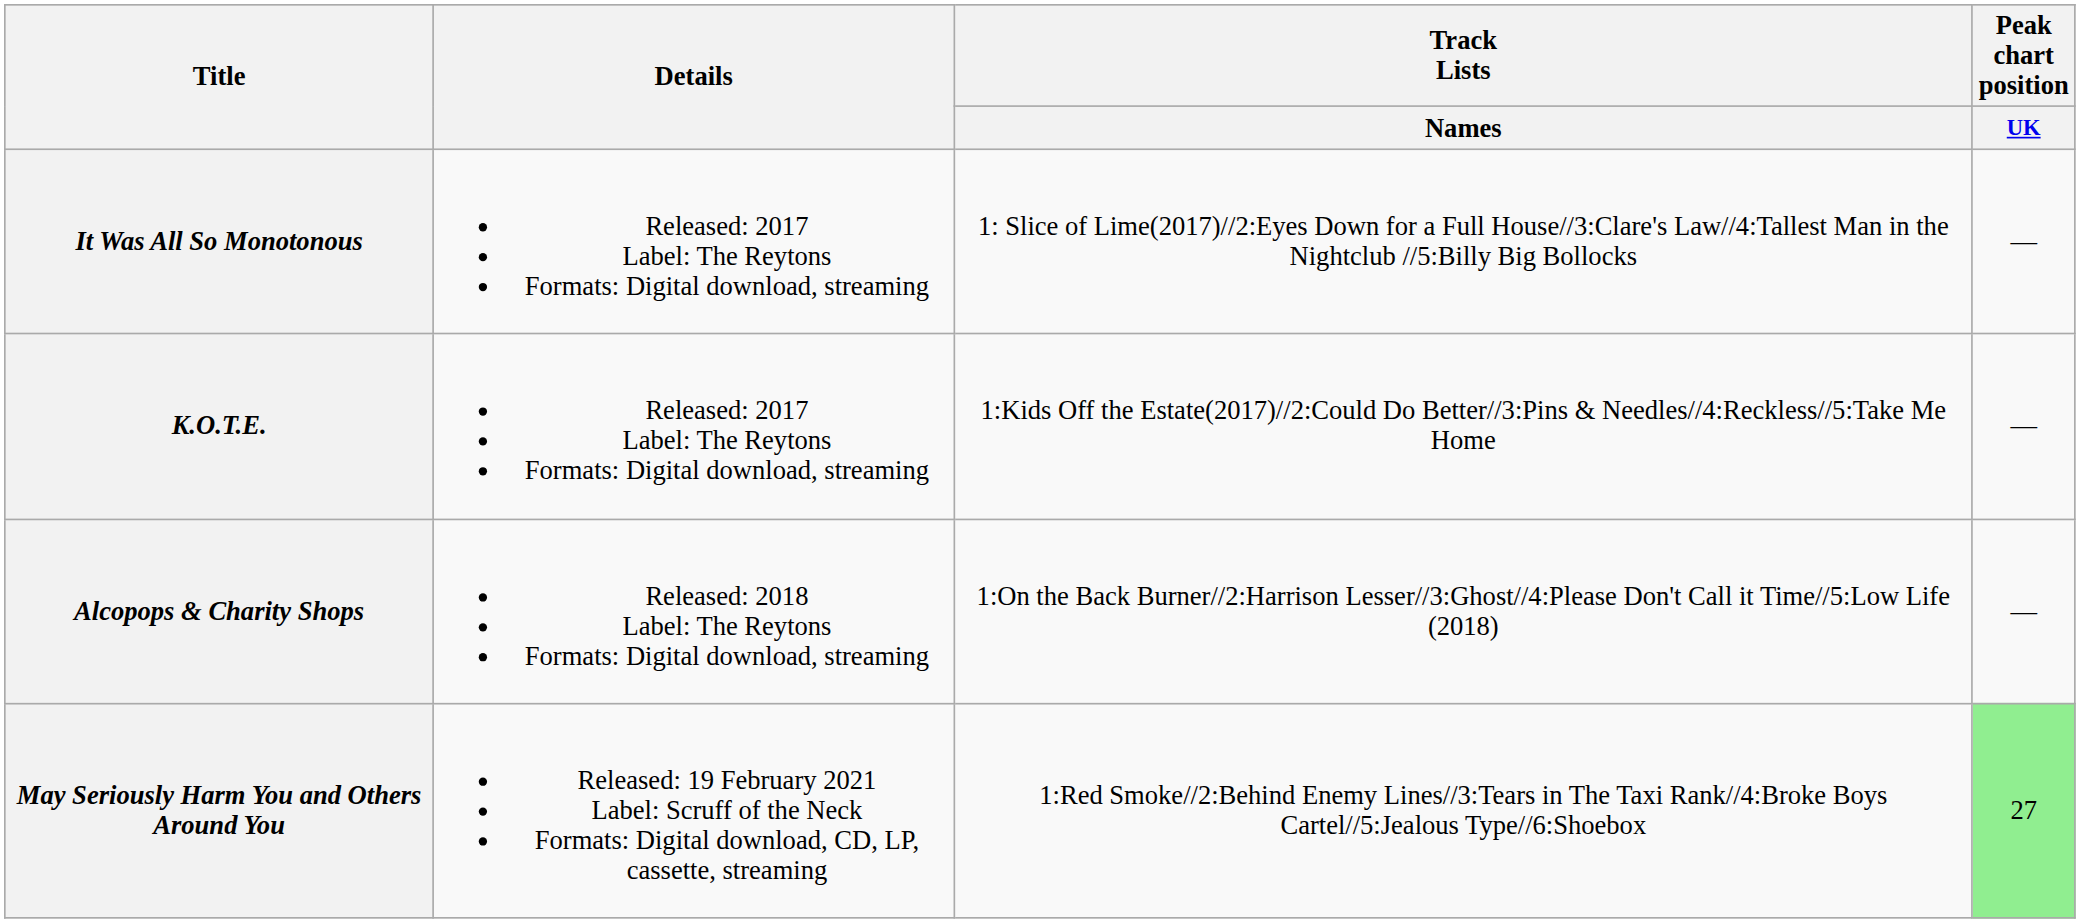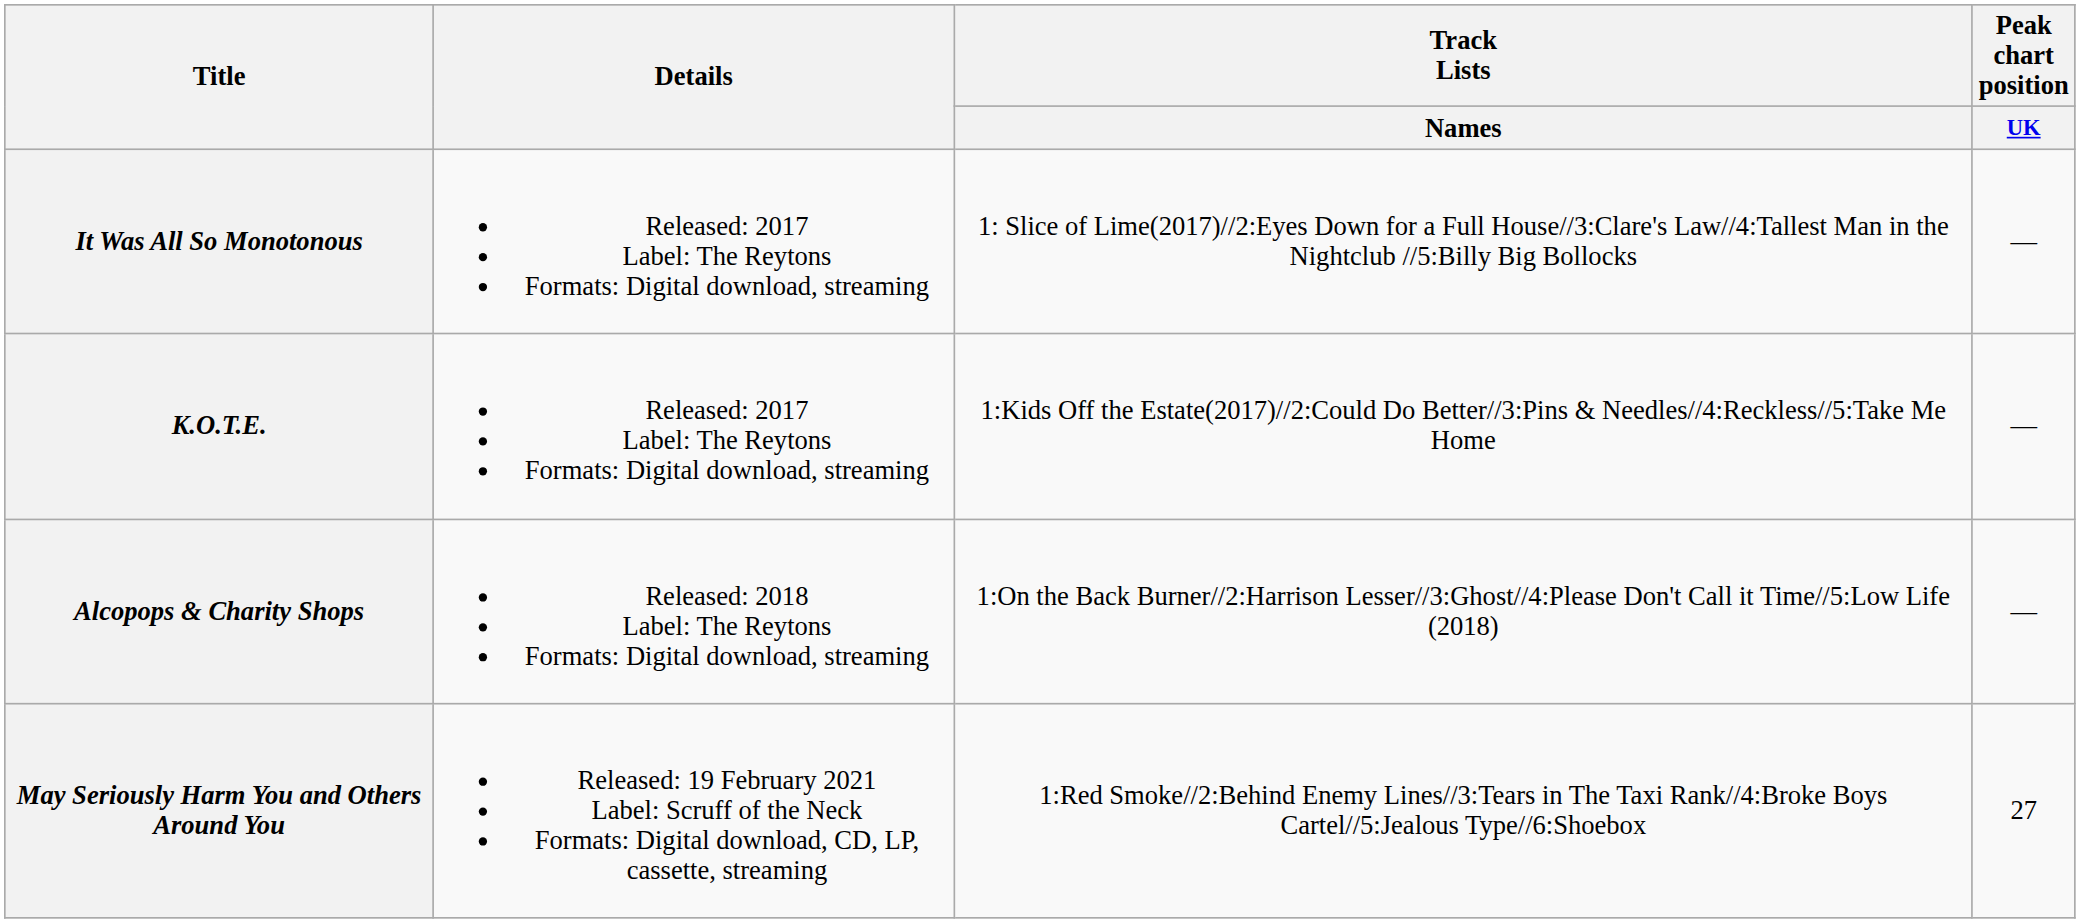May Seriously Harm You and Others Around You | Peak chart position / UK: lightgreen background -> no background
